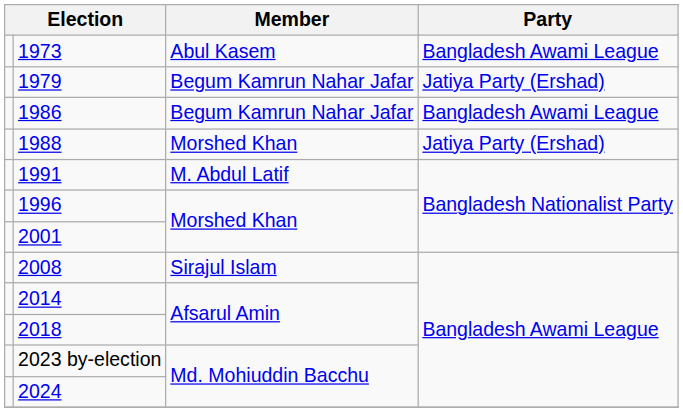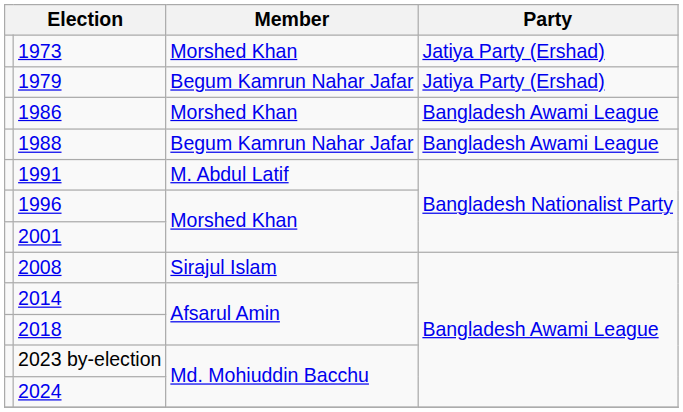1973 | Member: Abul Kasem -> Morshed Khan
1973 | Party: Bangladesh Awami League -> Jatiya Party (Ershad)
1986 | Member: Begum Kamrun Nahar Jafar -> Morshed Khan
1988 | Member: Morshed Khan -> Begum Kamrun Nahar Jafar
1988 | Party: Jatiya Party (Ershad) -> Bangladesh Awami League
